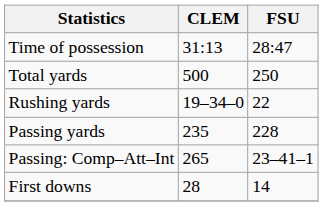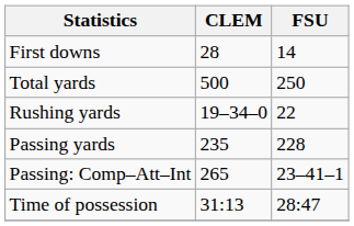rows swapped: First downs <-> Time of possession
